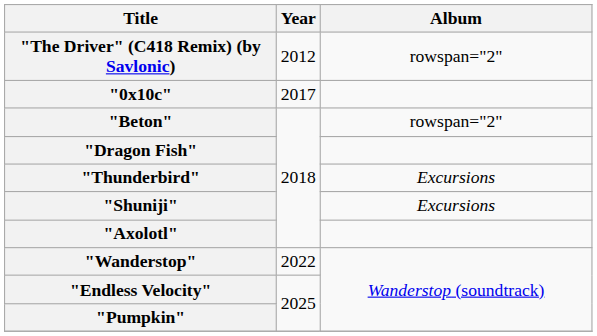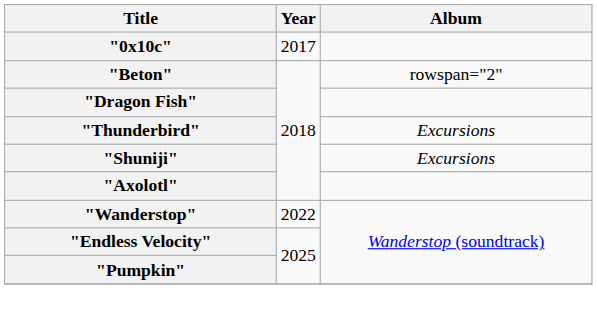- row: "The Driver" (C418 Remix) (by Savlonic) | 2012 | rowspan="2"
